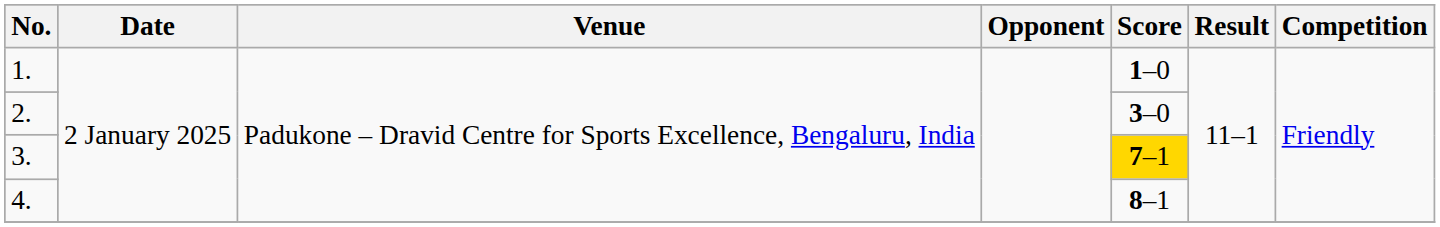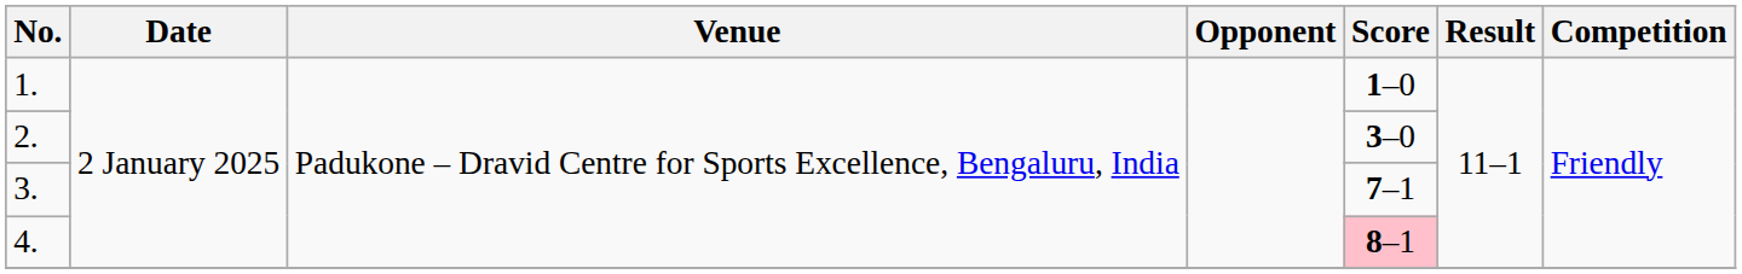3. | Score: gold background -> no background
4. | Score: no background -> pink background
